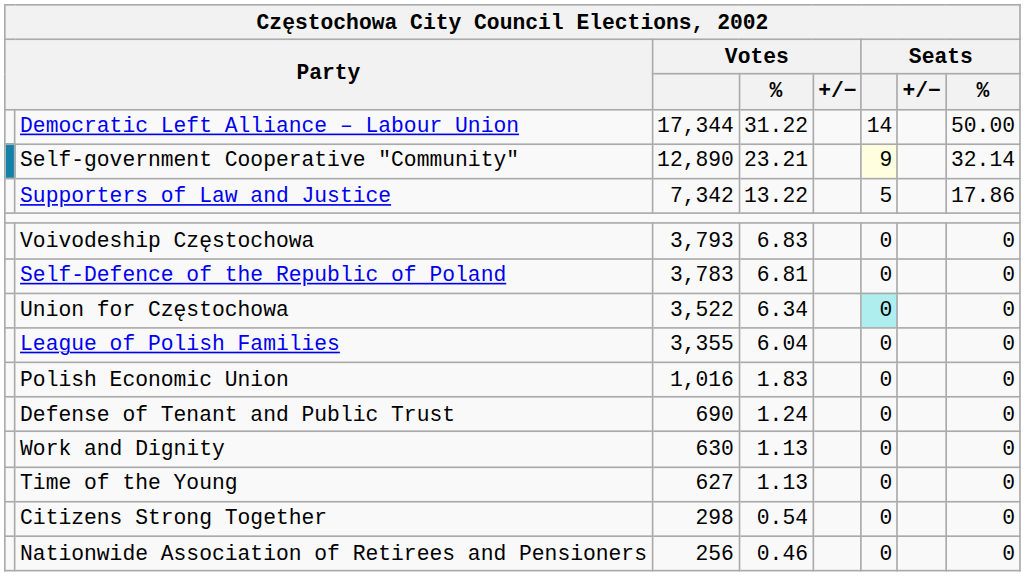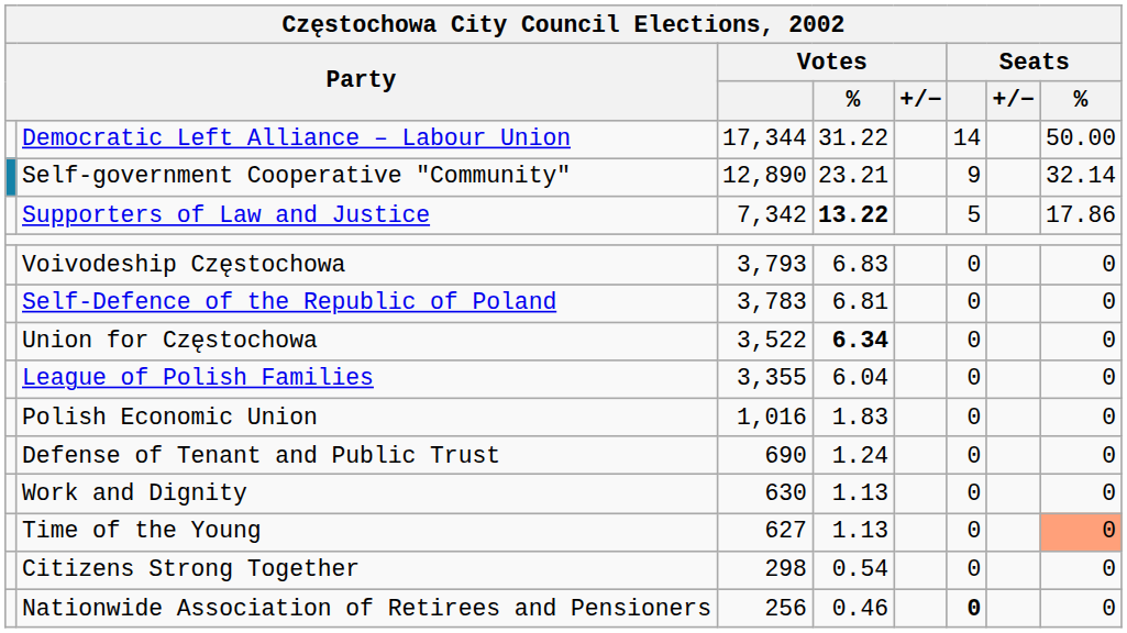Self-government Cooperative "Community" | Seats: lightyellow background -> no background
Supporters of Law and Justice | Votes / %: normal -> bold
Union for Częstochowa | Votes / %: normal -> bold
Union for Częstochowa | Seats: paleturquoise background -> no background
Time of the Young | Seats / %: no background -> lightsalmon background
Nationwide Association of Retirees and Pensioners | Seats: normal -> bold
